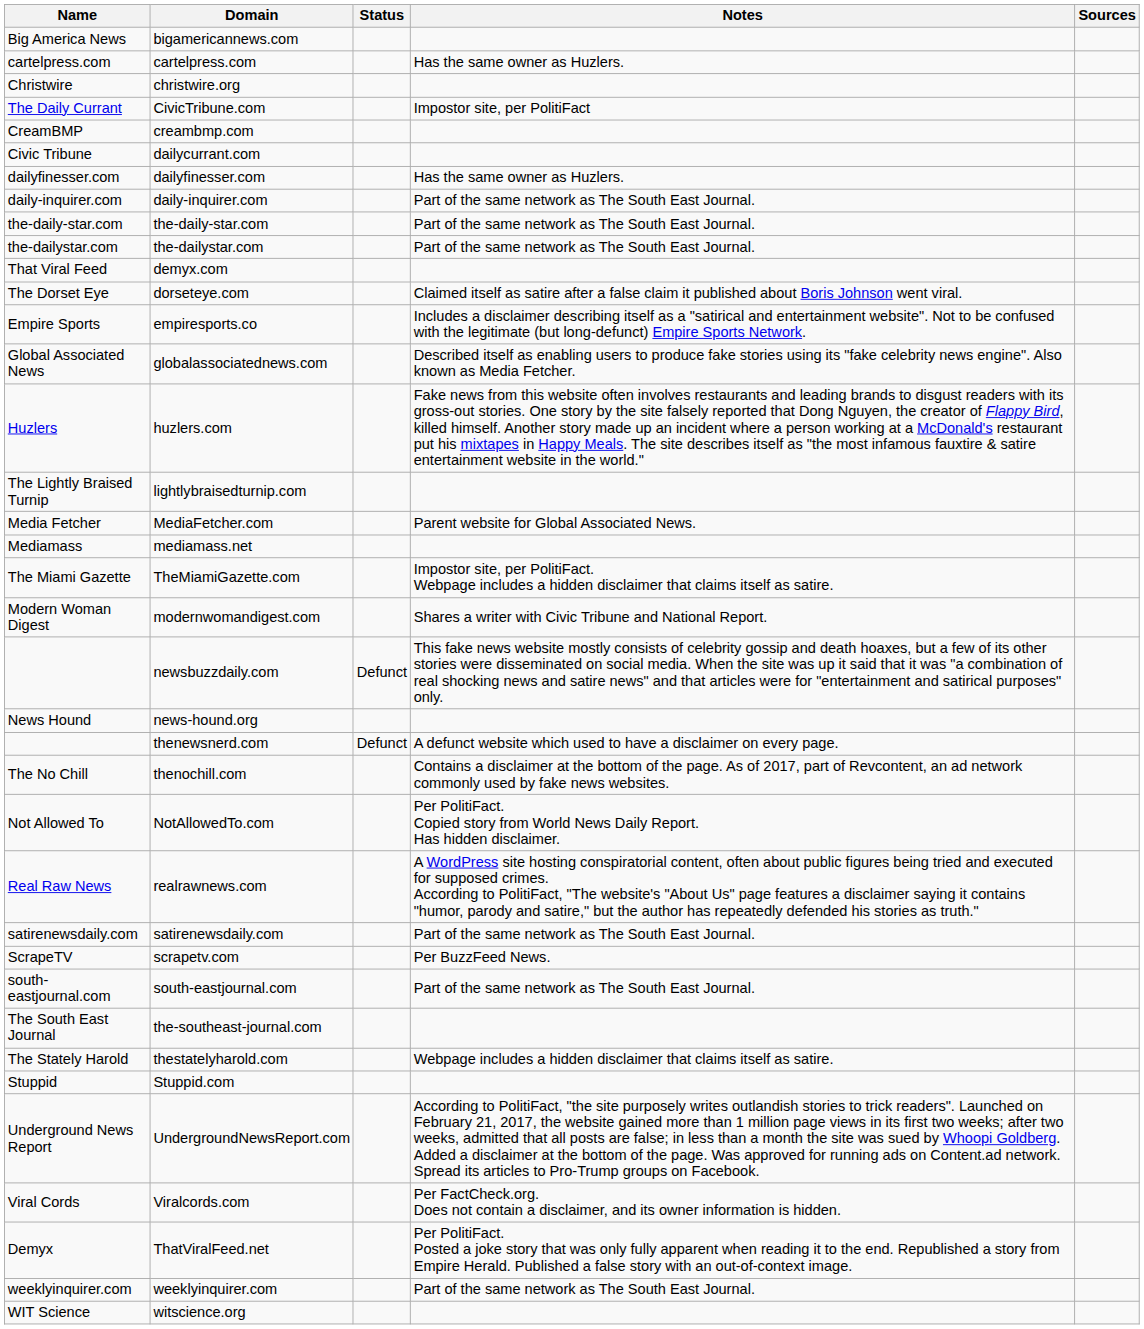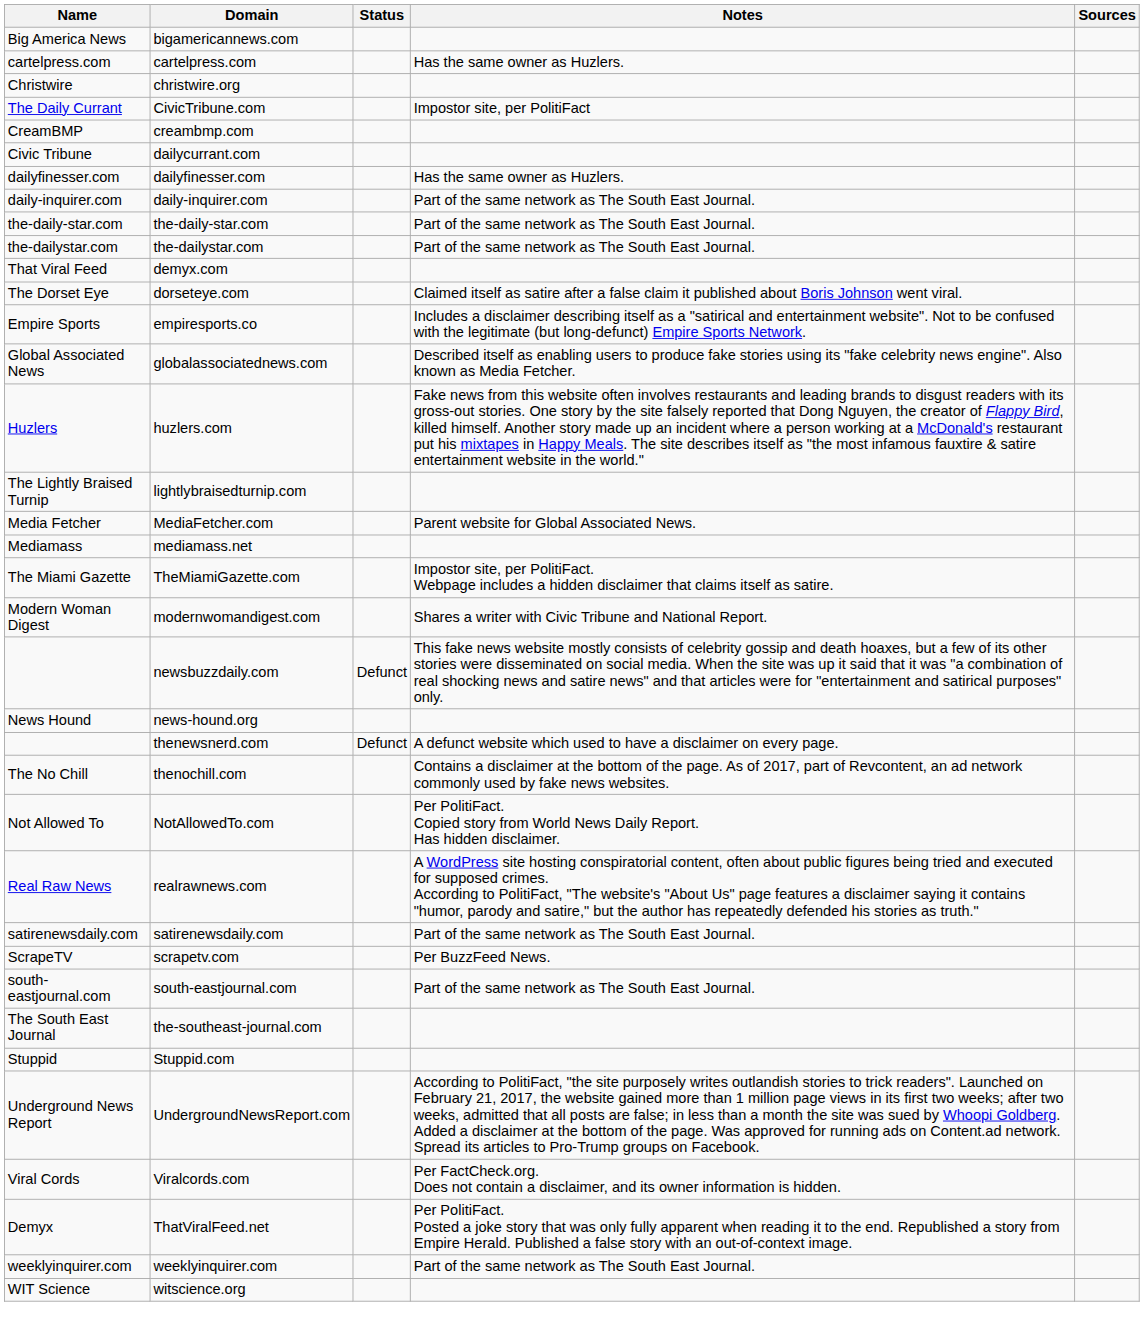- row: The Stately Harold | thestatelyharold.com | Webpage includes a hidden disclaimer that claims itself as satire.
